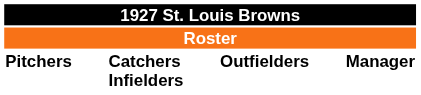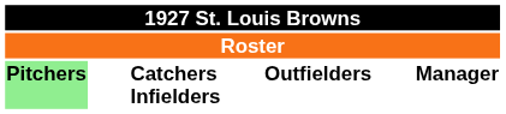Pitchers | column 1: no background -> lightgreen background
